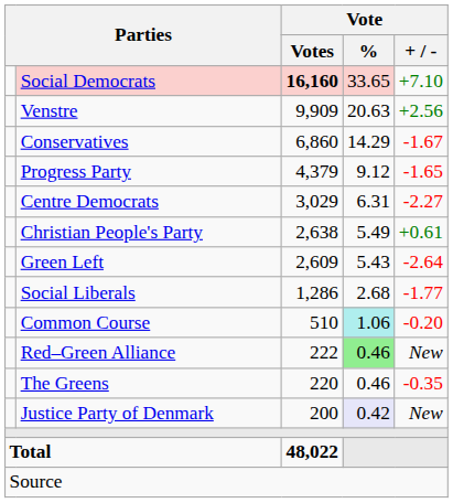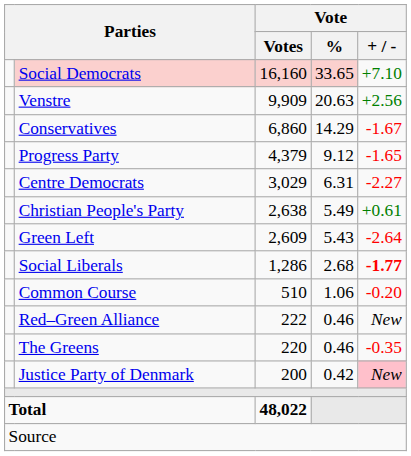Social Democrats | Vote / Votes: bold -> normal
Social Liberals | Vote / + / -: normal -> bold
Common Course | Vote / %: paleturquoise background -> no background
Red–Green Alliance | Vote / %: lightgreen background -> no background
Justice Party of Denmark | Vote / %: lavender background -> no background
Justice Party of Denmark | Vote / + / -: no background -> pink background
